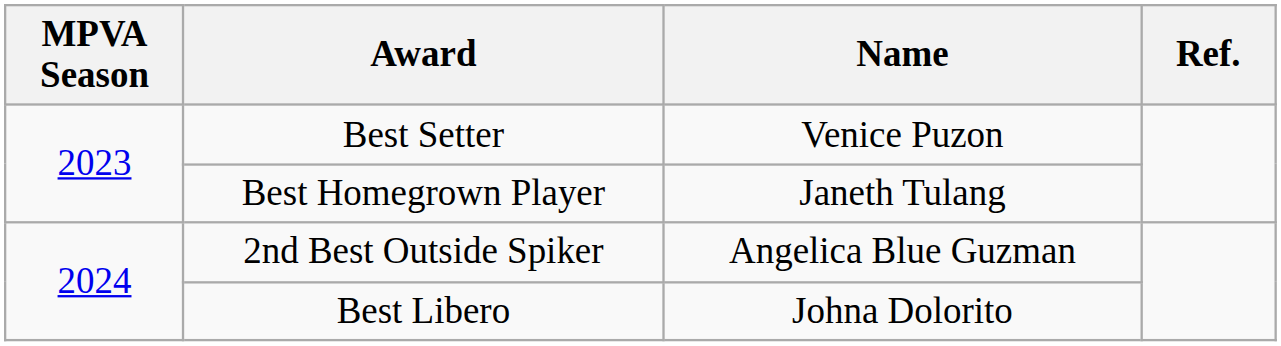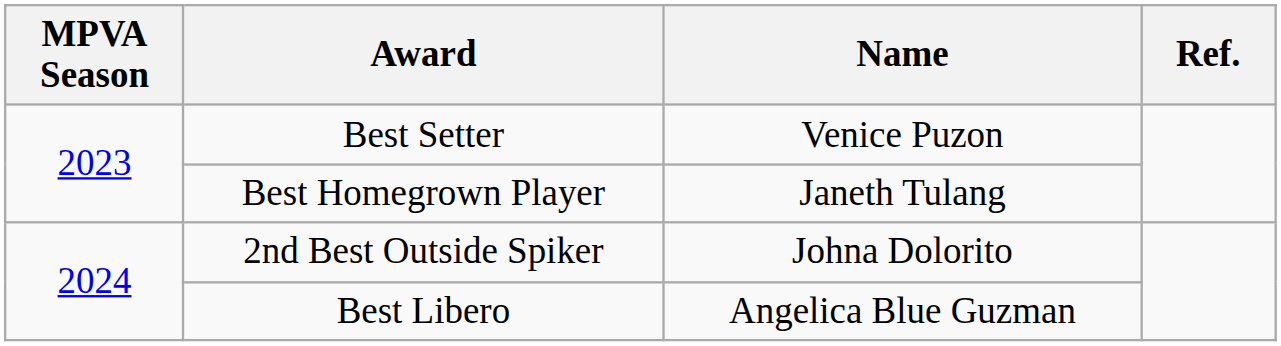2nd Best Outside Spiker | Name: Angelica Blue Guzman -> Johna Dolorito
Best Libero | Name: Johna Dolorito -> Angelica Blue Guzman
